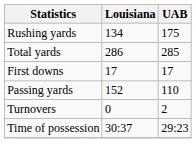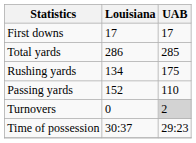rows swapped: First downs <-> Rushing yards
Turnovers | UAB: no background -> lightgrey background
